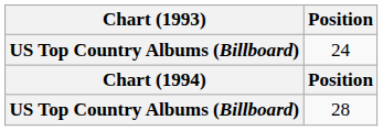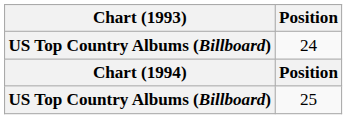row 4 | Position: 28 -> 25
